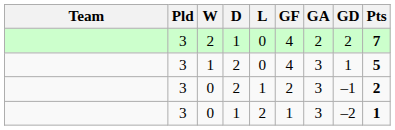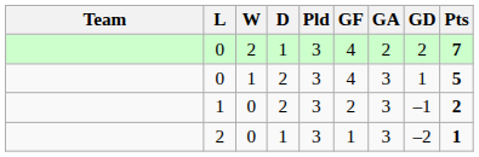columns swapped: Pld <-> L
